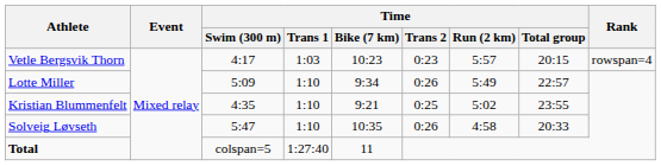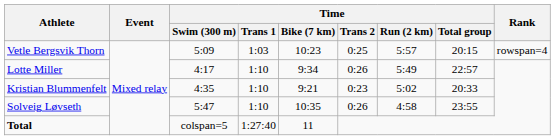Vetle Bergsvik Thorn | Time / Swim (300 m): 4:17 -> 5:09
Vetle Bergsvik Thorn | Time / Trans 2: 0:23 -> 0:25
Lotte Miller | Time / Swim (300 m): 5:09 -> 4:17
Kristian Blummenfelt | Time / Trans 2: 0:25 -> 0:23
Kristian Blummenfelt | Time / Total group: 23:55 -> 20:33
Solveig Løvseth | Time / Total group: 20:33 -> 23:55
